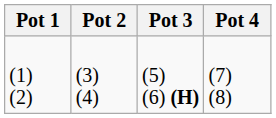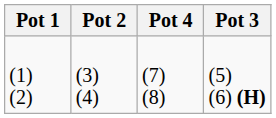columns swapped: Pot 3 <-> Pot 4
